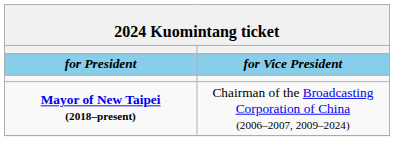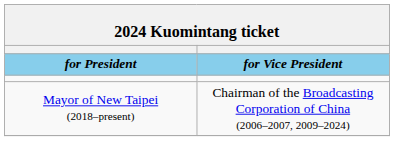Mayor of New Taipei (2018–present) | column 1: bold -> normal
